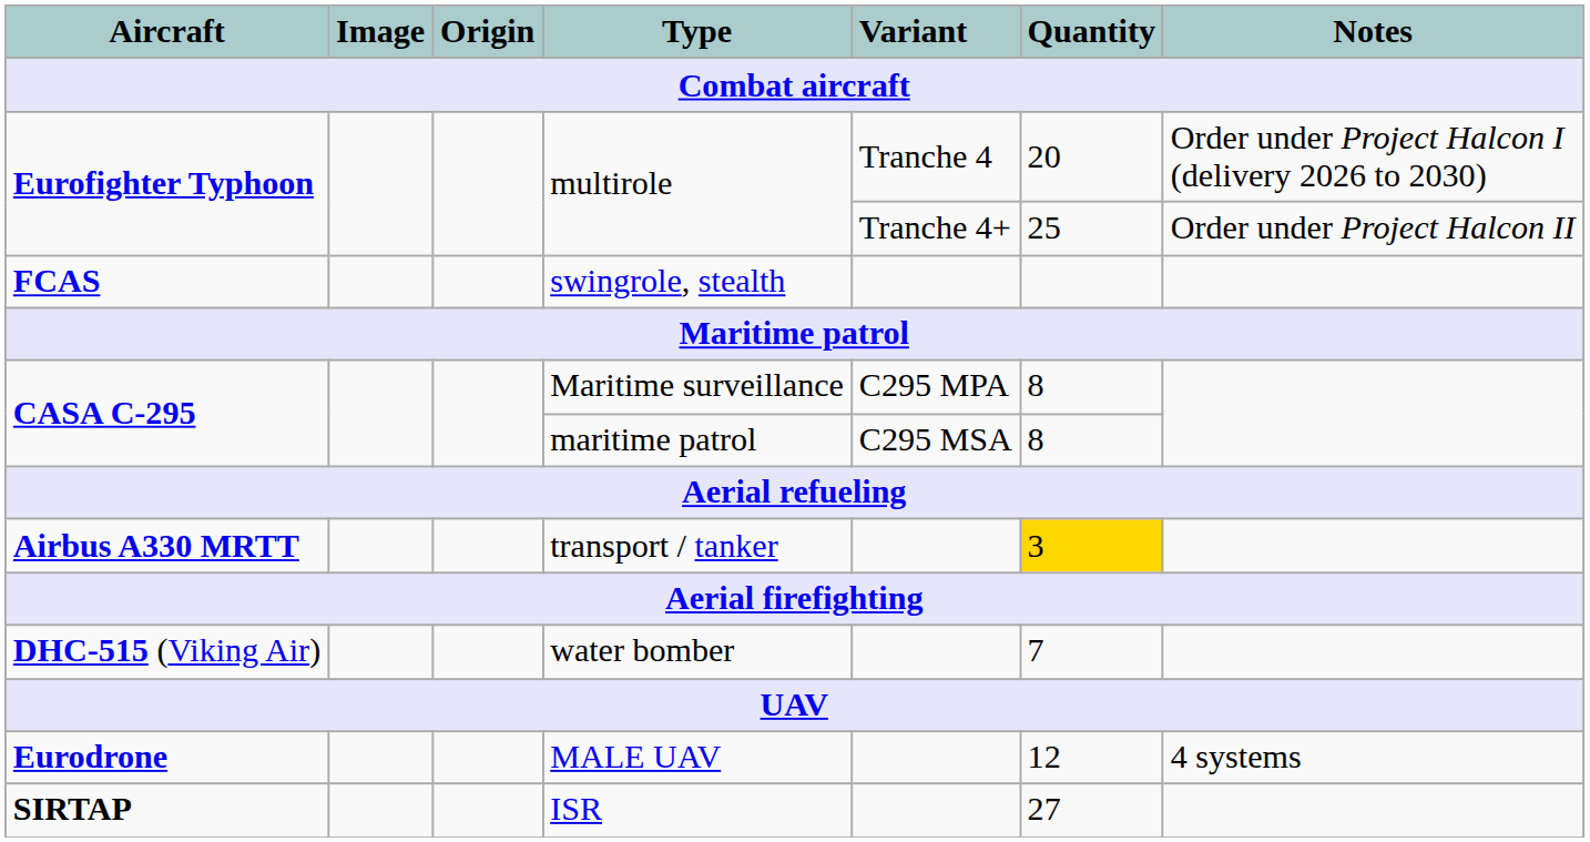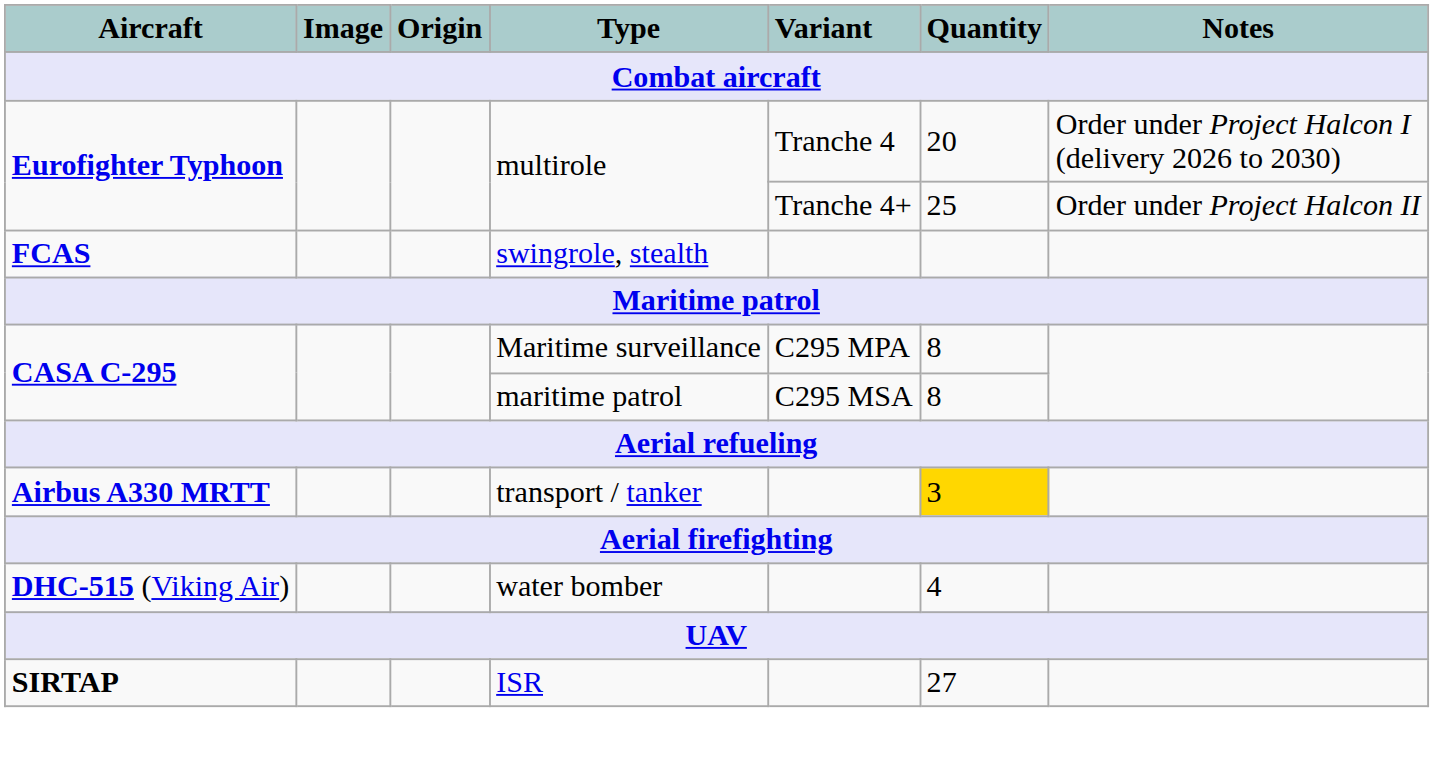water bomber | Quantity: 7 -> 4
- row: Eurodrone | MALE UAV | 12 | 4 systems
